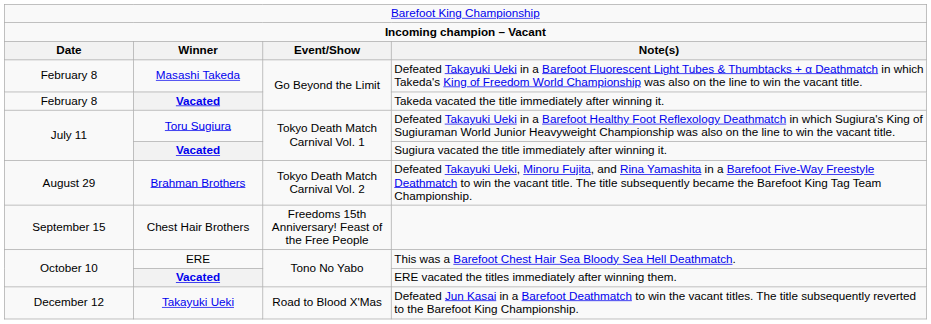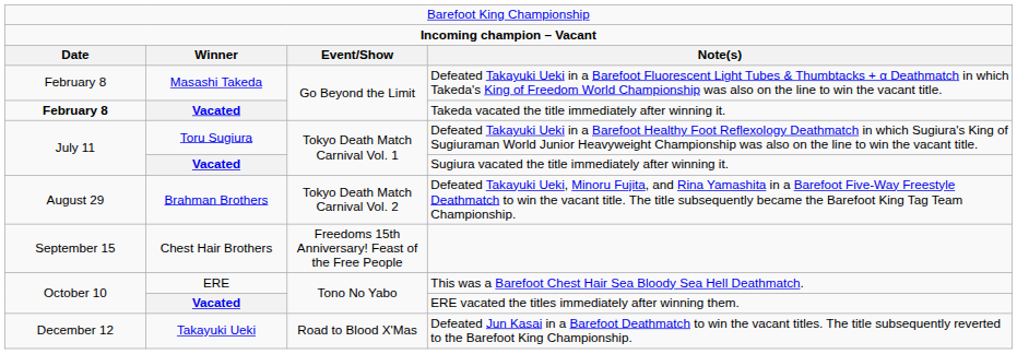Takeda vacated the title immediately after winning it. | column 1: normal -> bold
